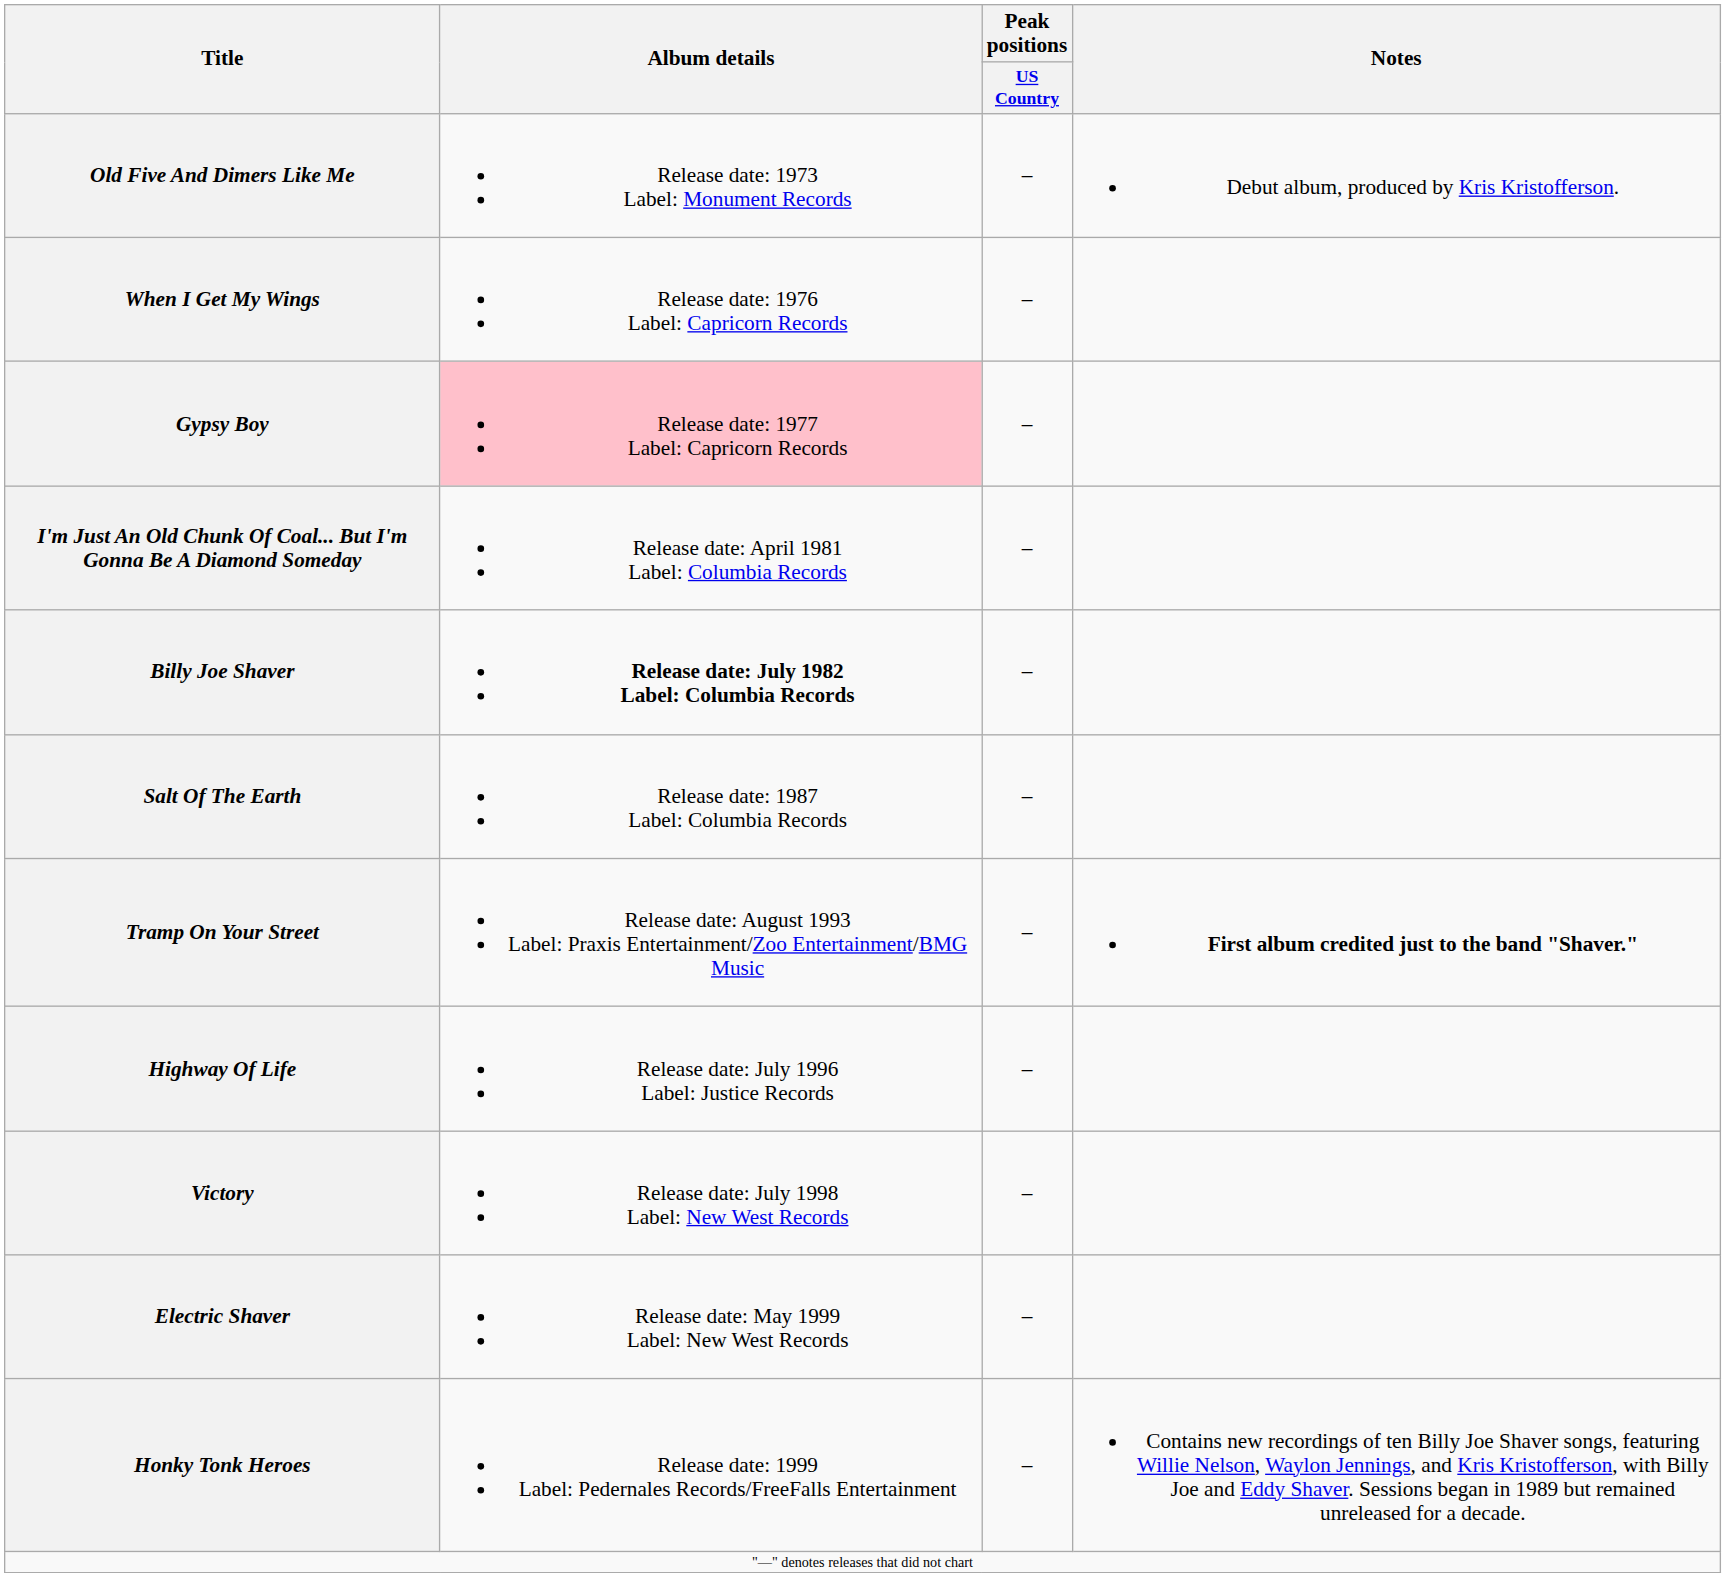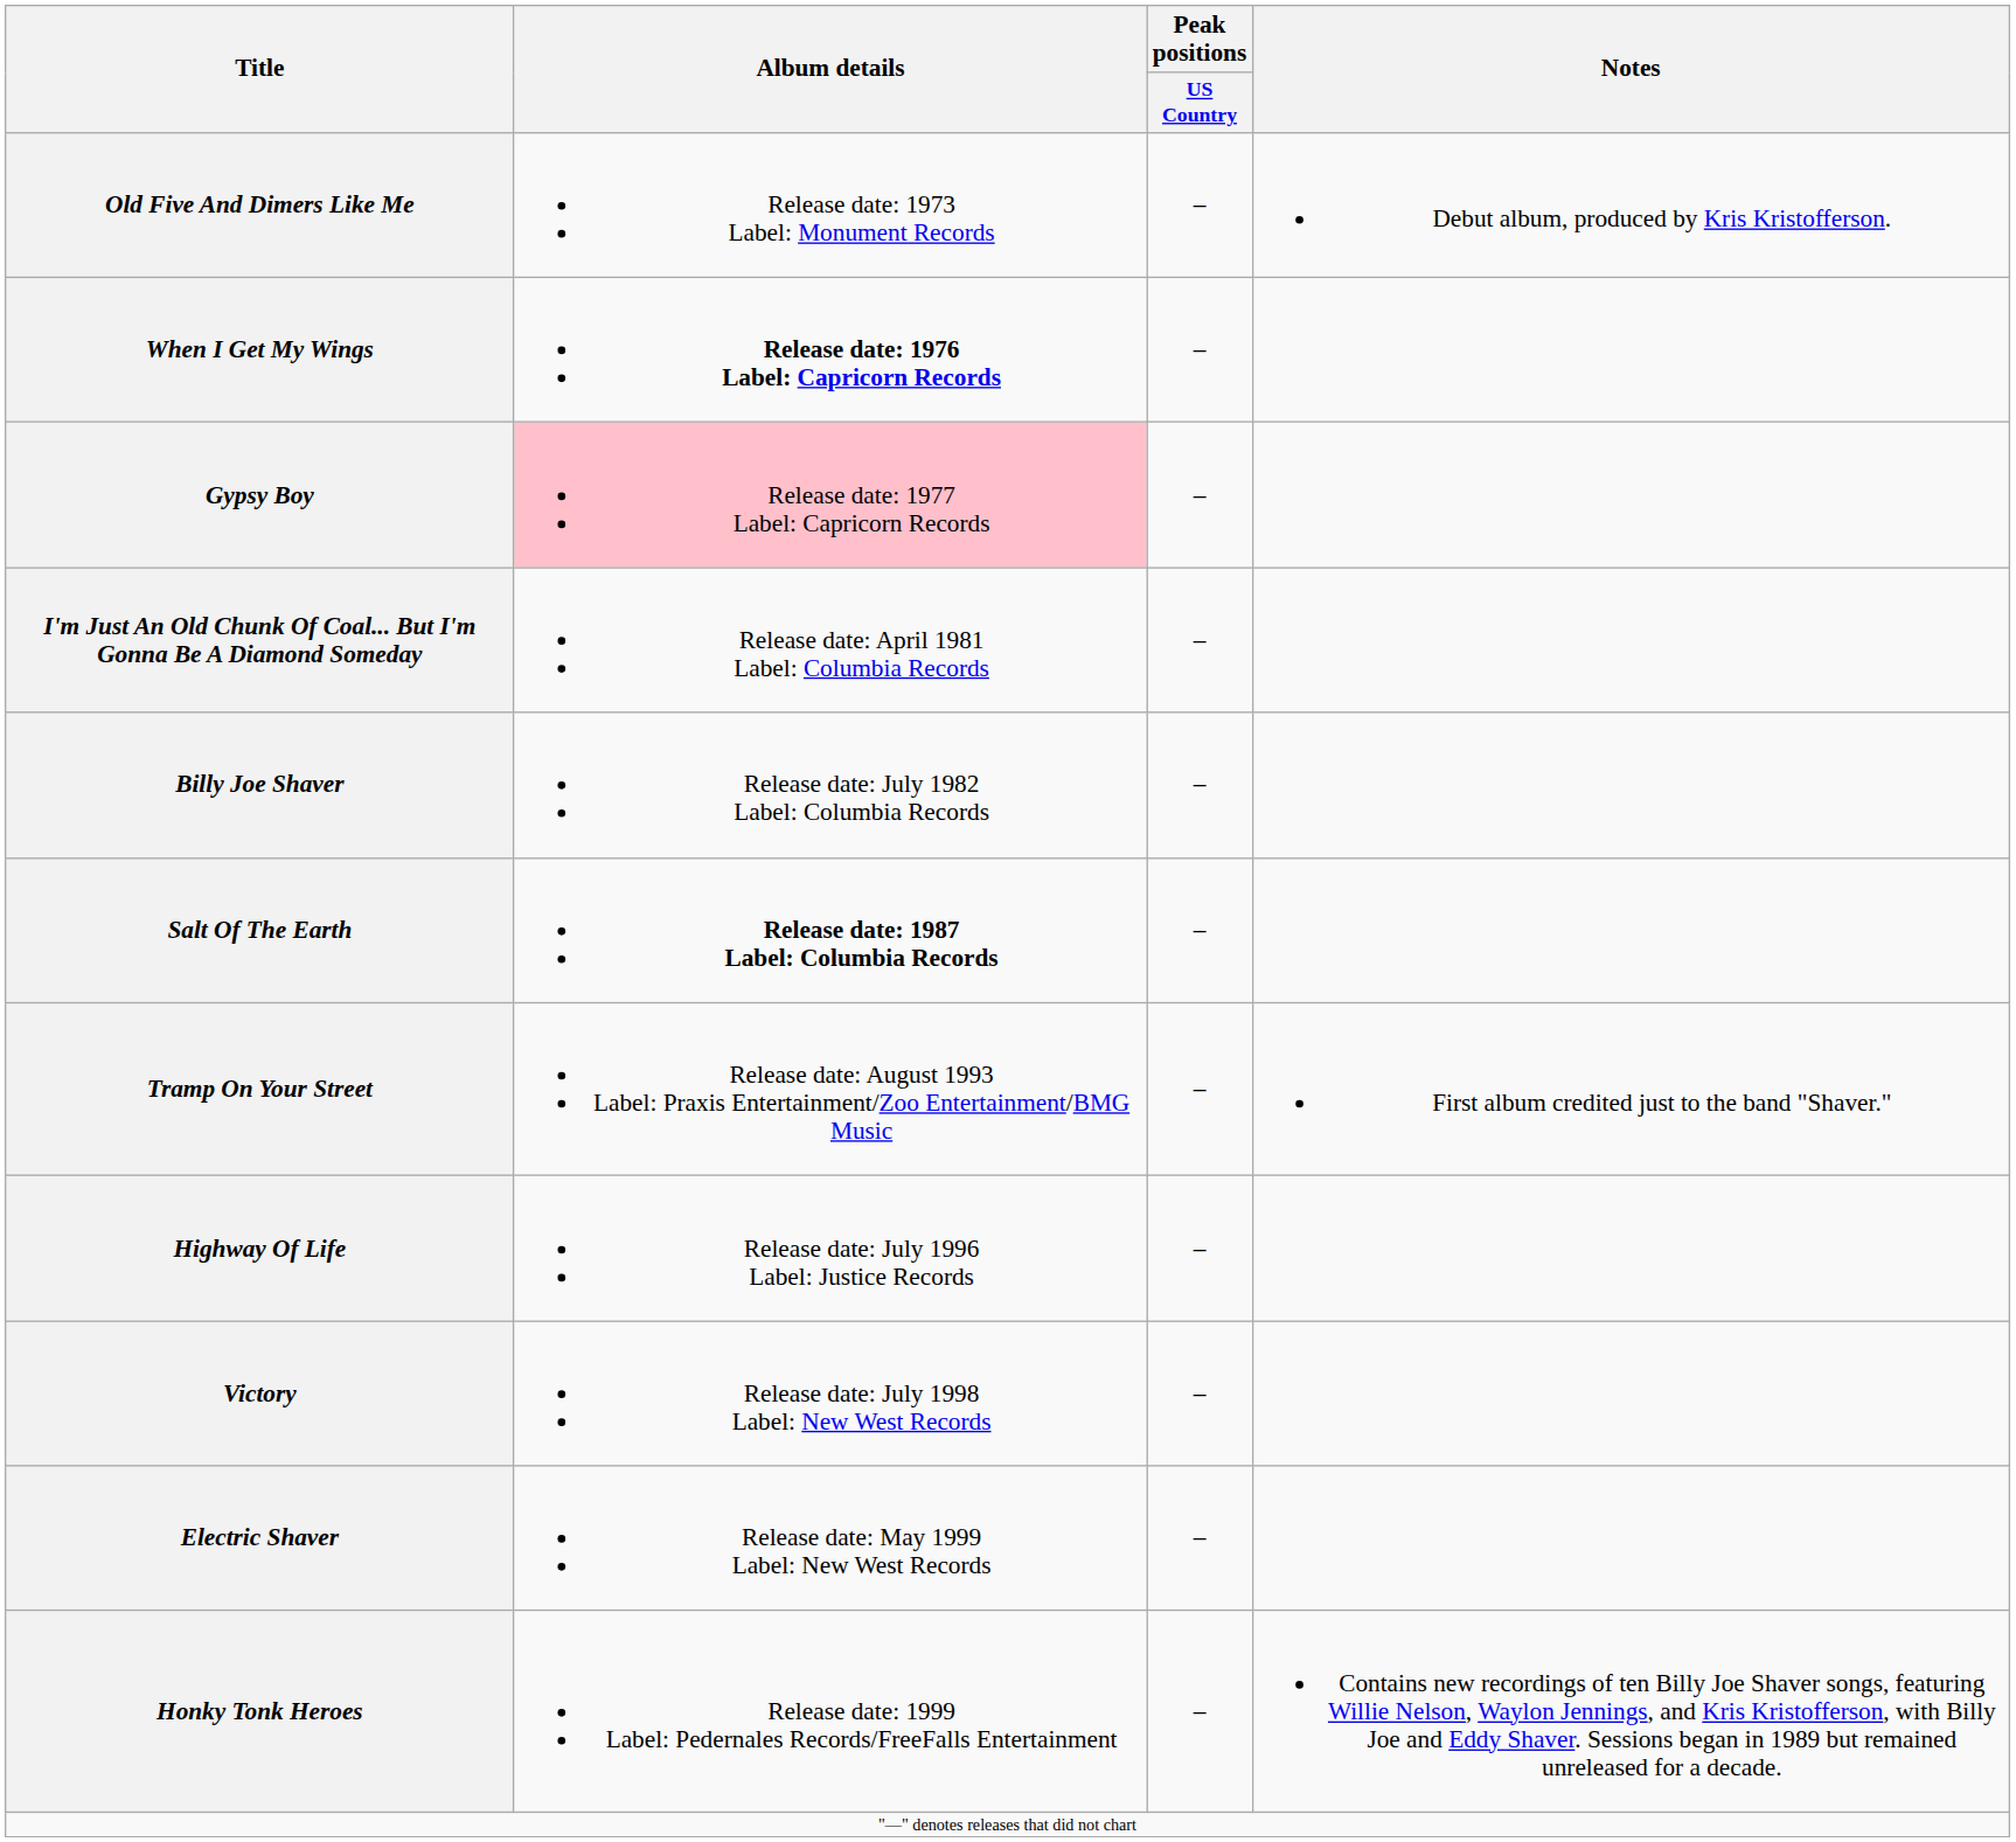When I Get My Wings | Album details: normal -> bold
Billy Joe Shaver | Album details: bold -> normal
Salt Of The Earth | Album details: normal -> bold
Tramp On Your Street | Notes: bold -> normal
